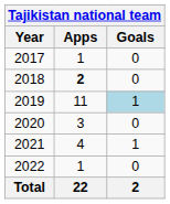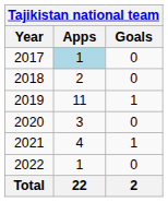2017 | Apps: no background -> lightblue background
2018 | Apps: bold -> normal
2019 | Goals: lightblue background -> no background
